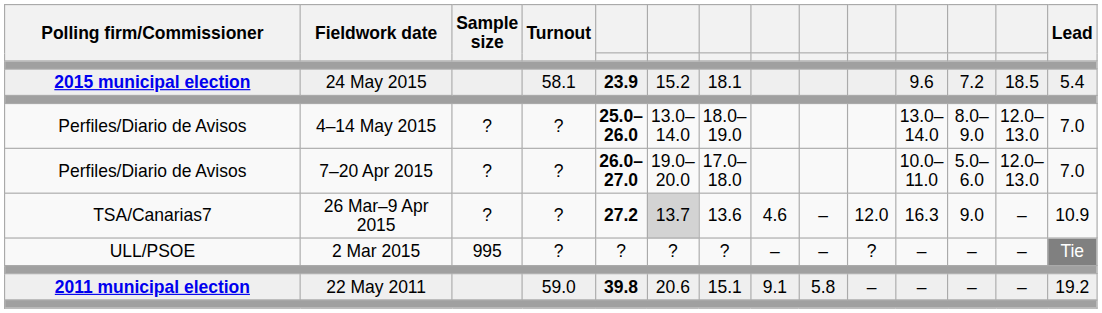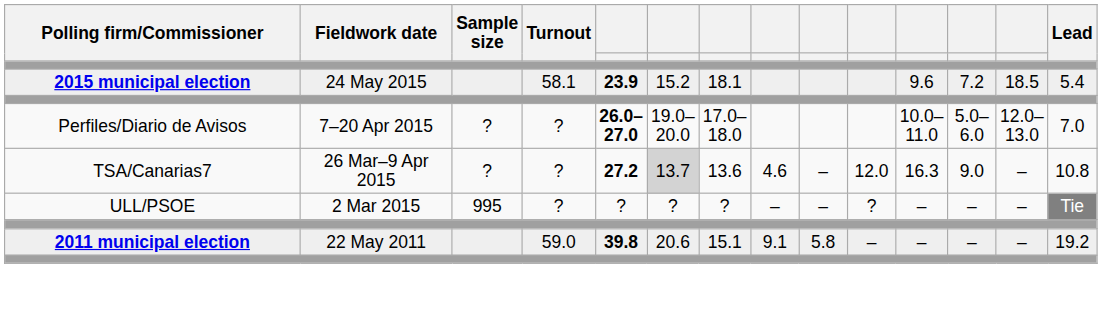- row: Perfiles/Diario de Avisos | 4–14 May 2015 | ? | ? | 25.0– 26.0 | 13.0– 14.0 | 18.0– 19.0 | 13.0– 14.0 | 8.0– 9.0 | 12.0– 13.0 | 7.0
26 Mar–9 Apr 2015 | Lead: 10.9 -> 10.8
